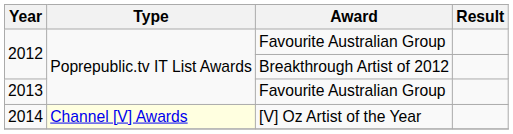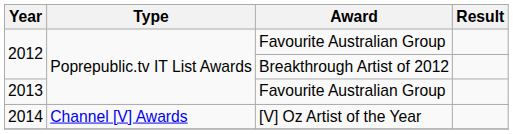2014 | Type: lightyellow background -> no background
